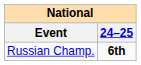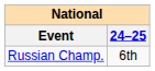Russian Champ. | 24–25: bold -> normal
